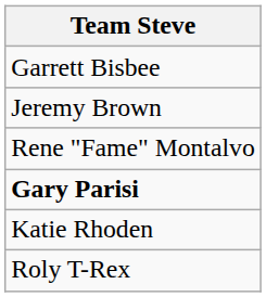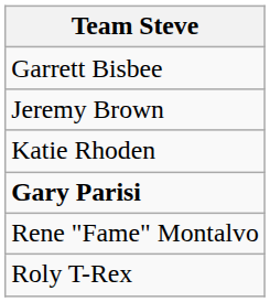row 4 | column 1: Rene "Fame" Montalvo -> Katie Rhoden
row 6 | column 1: Katie Rhoden -> Rene "Fame" Montalvo
